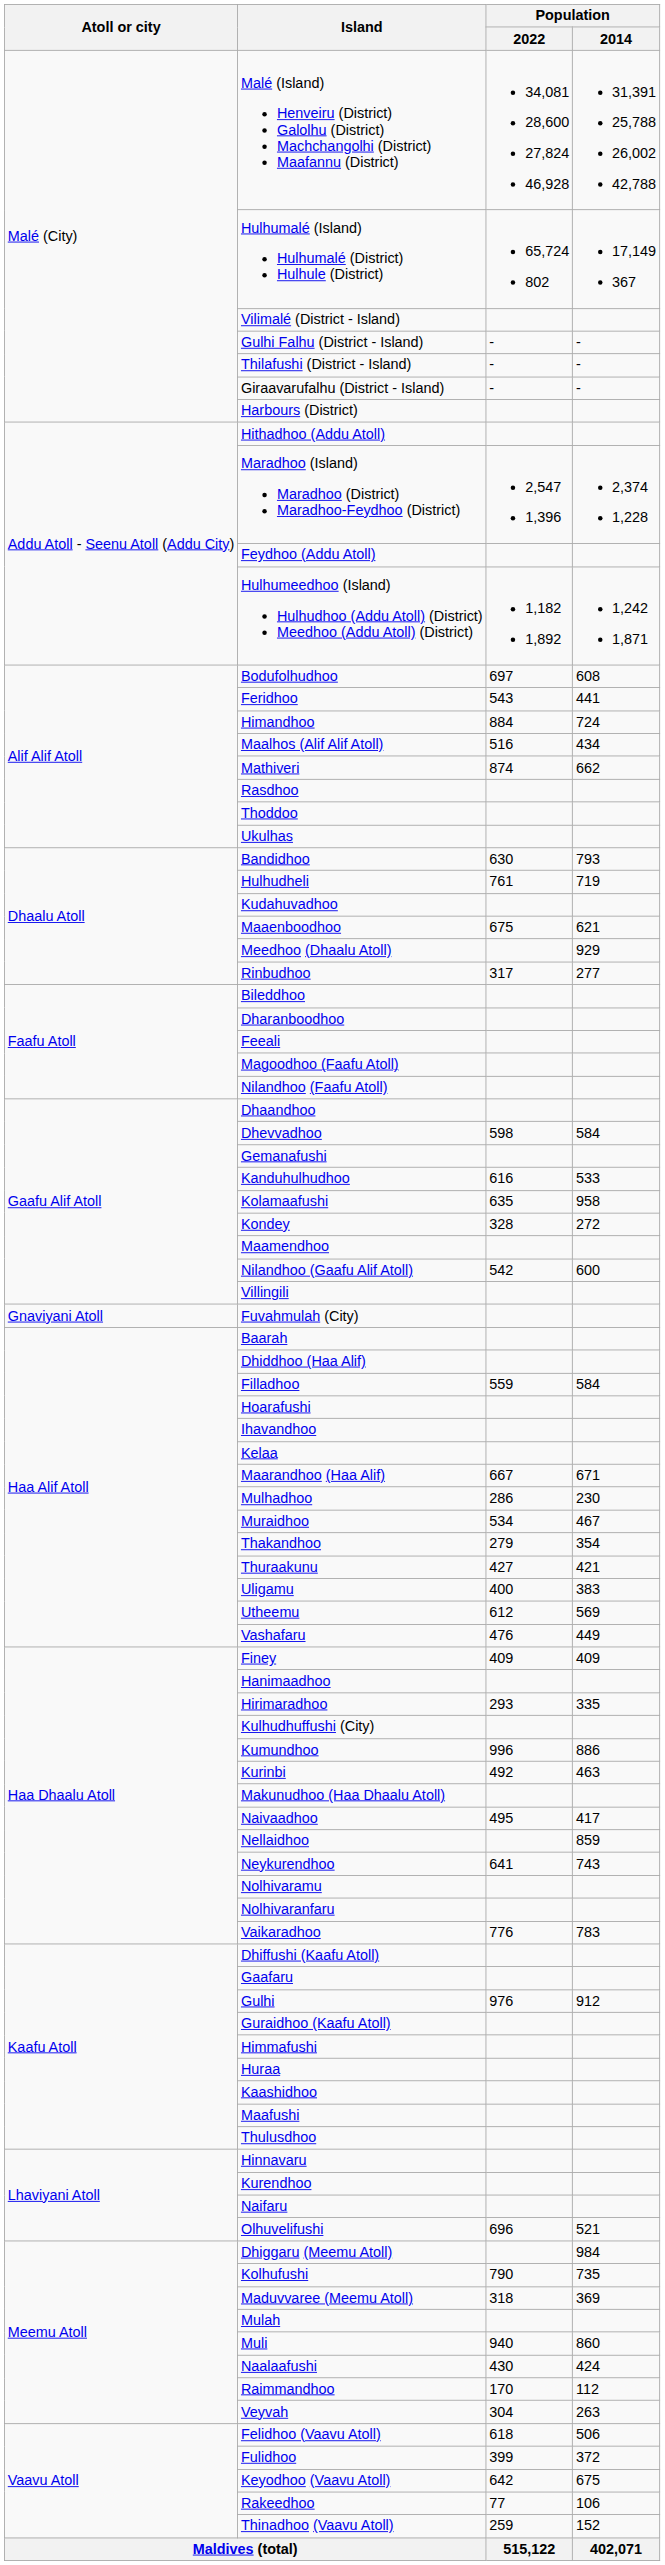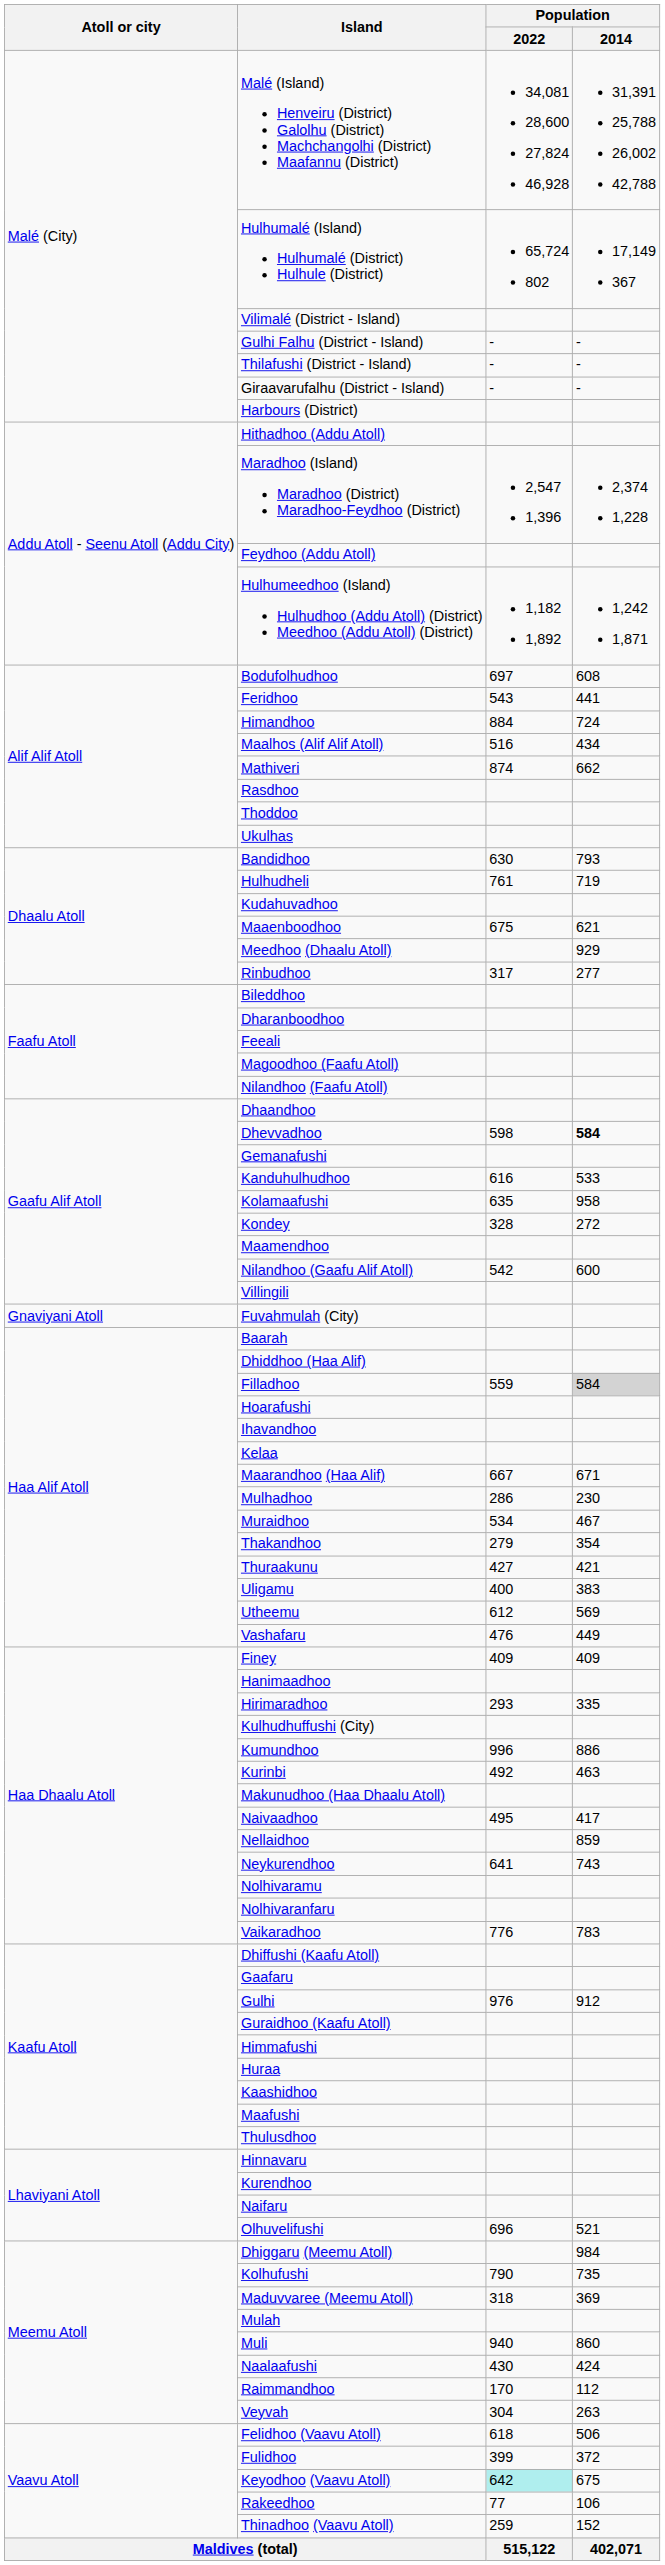Dhevvadhoo | Population / 2014: normal -> bold
Filladhoo | Population / 2014: no background -> lightgrey background
Keyodhoo (Vaavu Atoll) | Population / 2022: no background -> paleturquoise background
